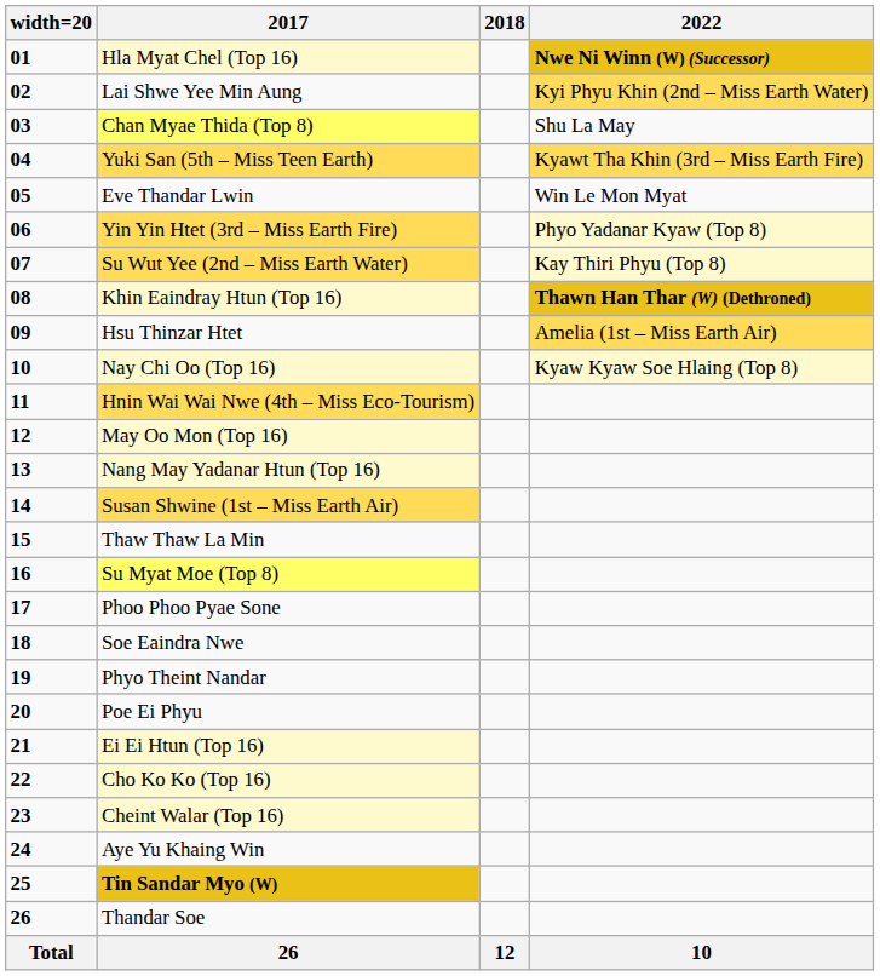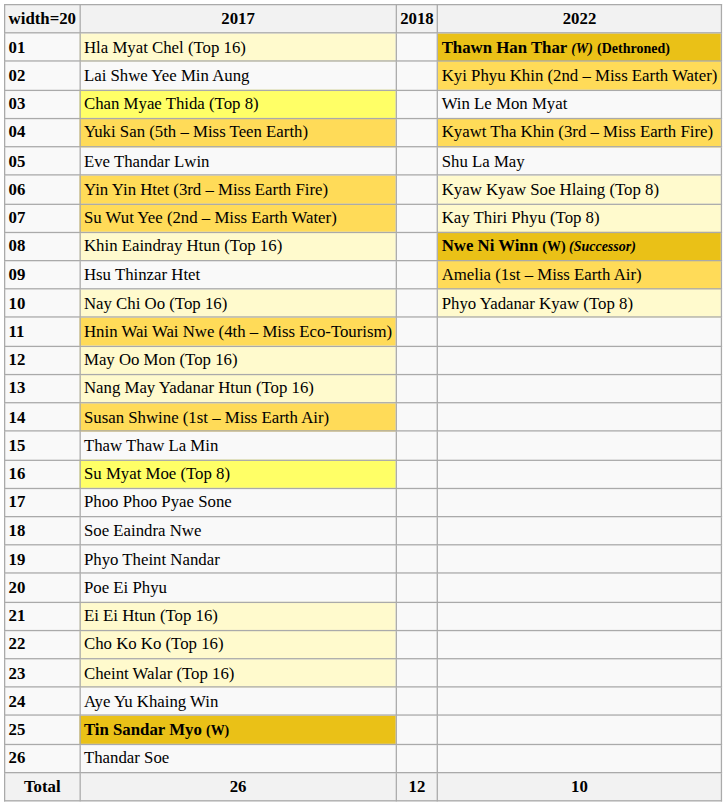Hla Myat Chel (Top 16) | 2022: Nwe Ni Winn (W) (Successor) -> Thawn Han Thar (W) (Dethroned)
Chan Myae Thida (Top 8) | 2022: Shu La May -> Win Le Mon Myat
Eve Thandar Lwin | 2022: Win Le Mon Myat -> Shu La May
Yin Yin Htet (3rd – Miss Earth Fire) | 2022: Phyo Yadanar Kyaw (Top 8) -> Kyaw Kyaw Soe Hlaing (Top 8)
Khin Eaindray Htun (Top 16) | 2022: Thawn Han Thar (W) (Dethroned) -> Nwe Ni Winn (W) (Successor)
Nay Chi Oo (Top 16) | 2022: Kyaw Kyaw Soe Hlaing (Top 8) -> Phyo Yadanar Kyaw (Top 8)
